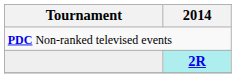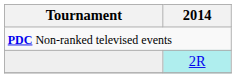row 3 | 2014: bold -> normal
